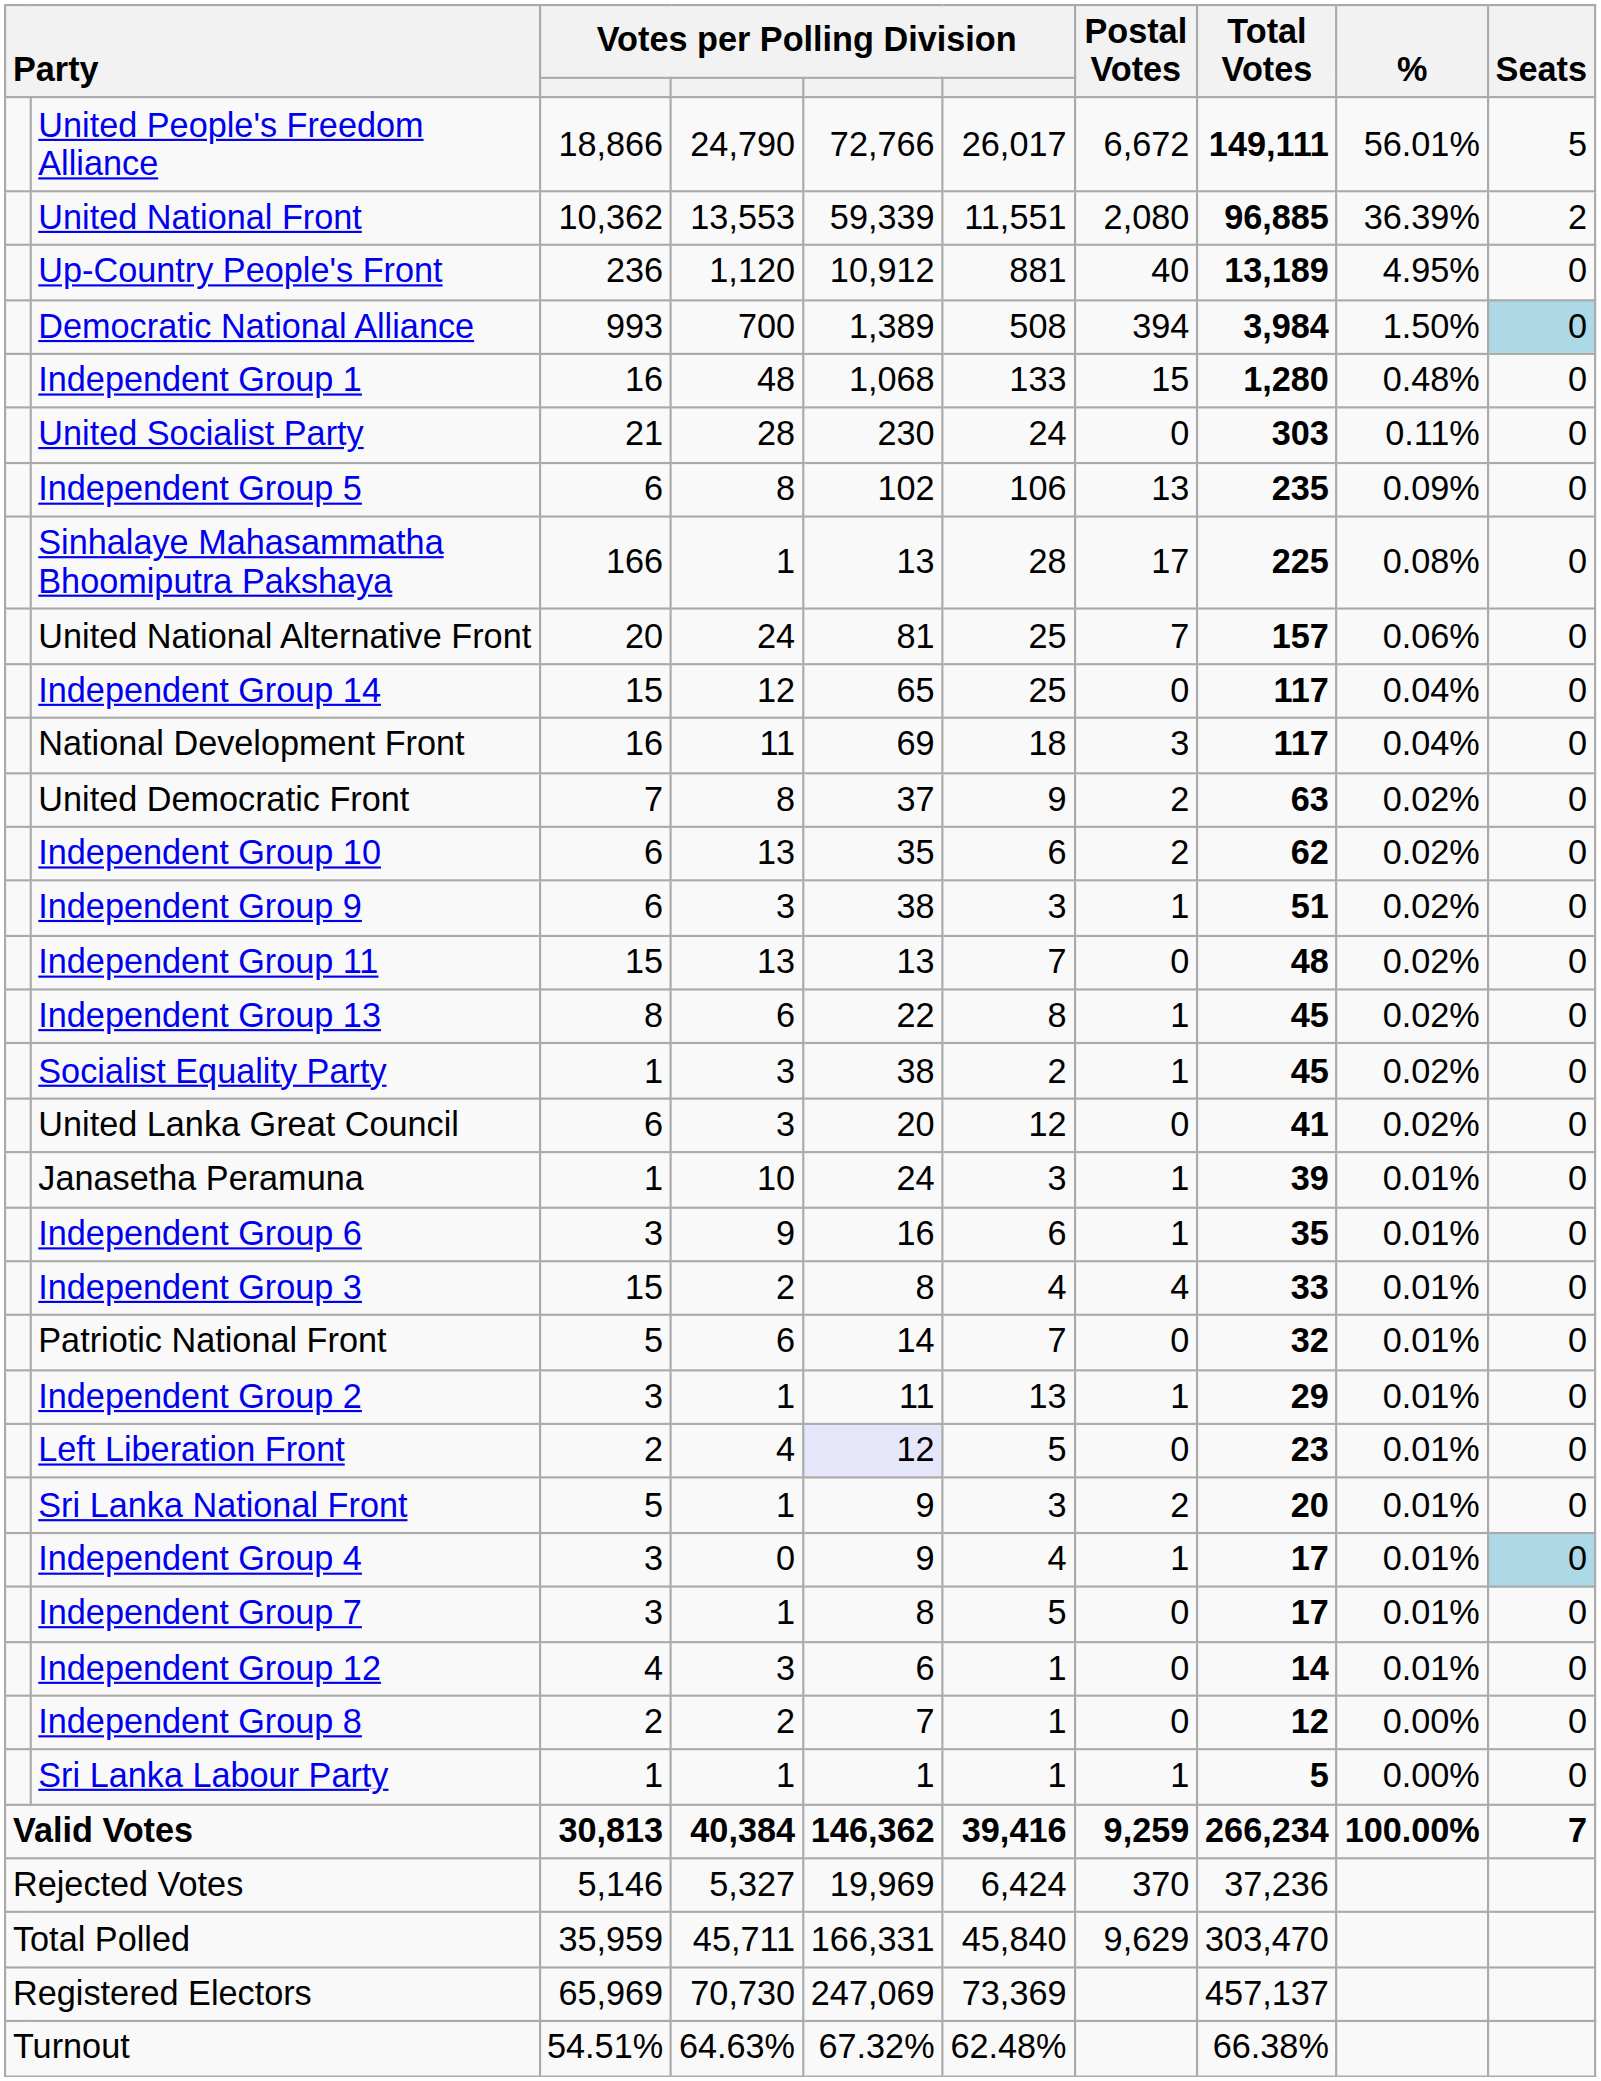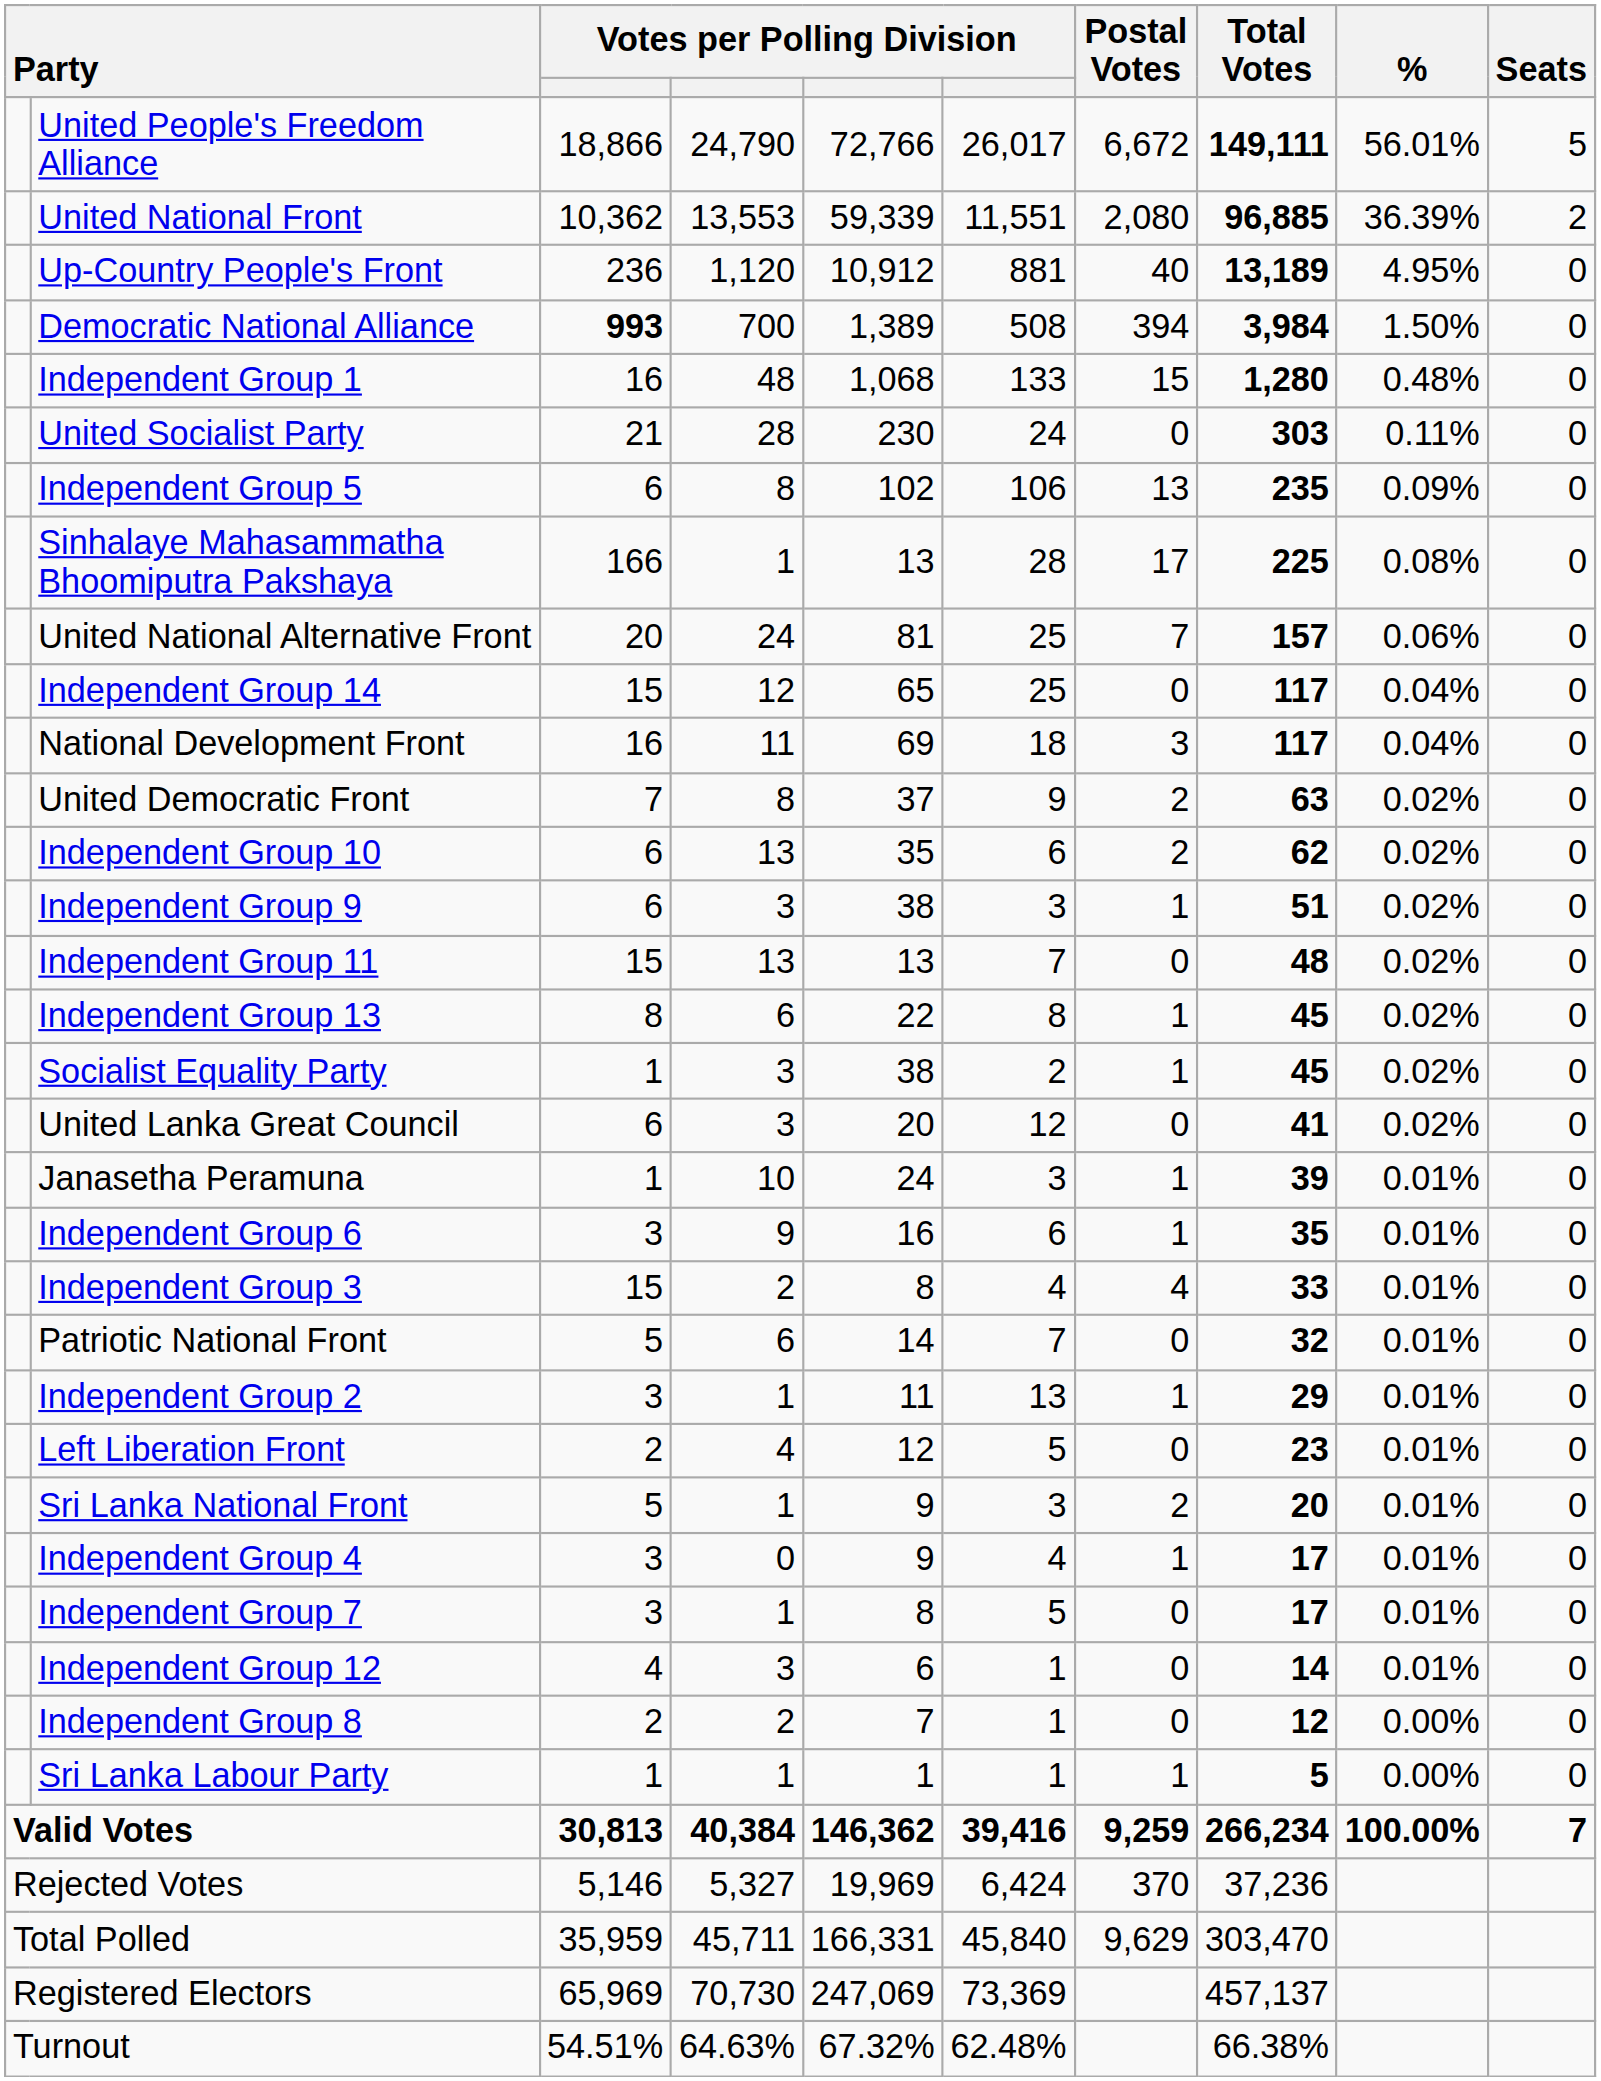Democratic National Alliance | column 3: normal -> bold
Democratic National Alliance | Seats: lightblue background -> no background
Left Liberation Front | column 5: lavender background -> no background
Independent Group 4 | Seats: lightblue background -> no background
